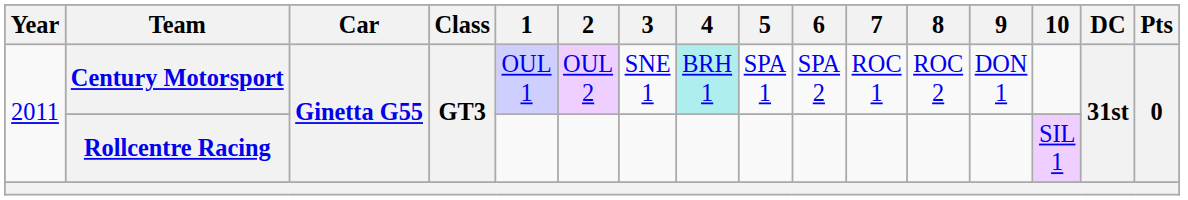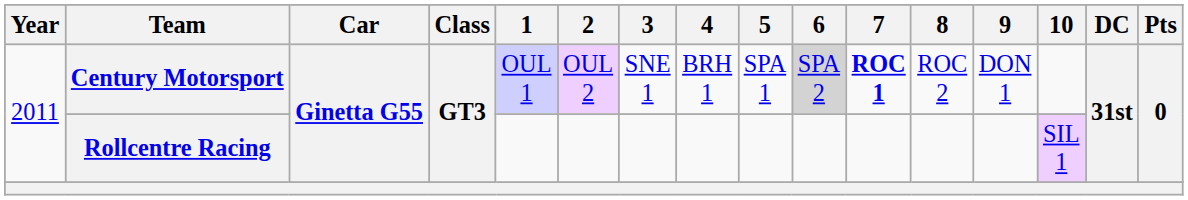Century Motorsport | 4: paleturquoise background -> no background
Century Motorsport | 6: no background -> lightgrey background
Century Motorsport | 7: normal -> bold
